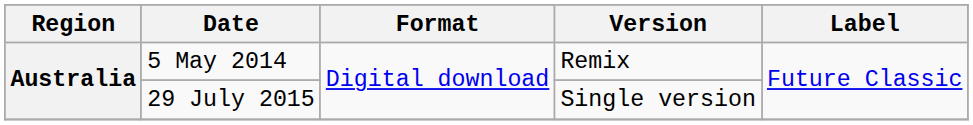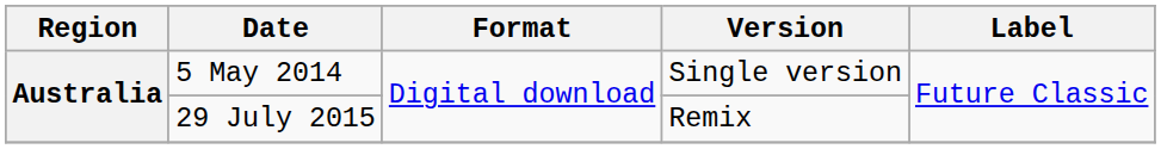5 May 2014 | Version: Remix -> Single version
29 July 2015 | Version: Single version -> Remix
